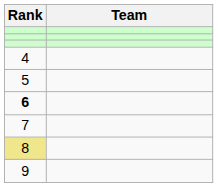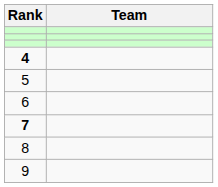row 5 | Rank: normal -> bold
row 7 | Rank: bold -> normal
row 8 | Rank: normal -> bold
row 9 | Rank: khaki background -> no background
